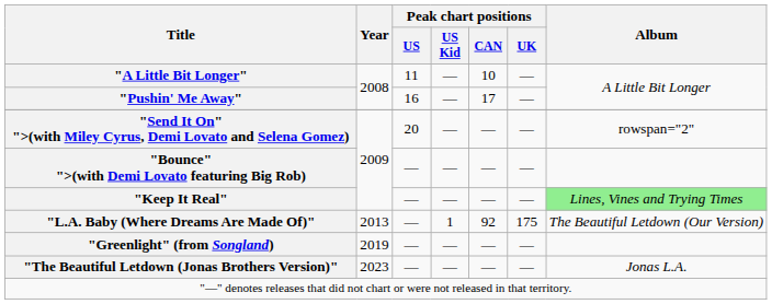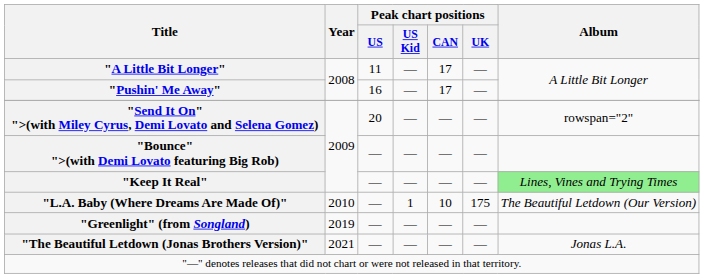"A Little Bit Longer" | Peak chart positions / CAN: 10 -> 17
"L.A. Baby (Where Dreams Are Made Of)" | Year: 2013 -> 2010
"L.A. Baby (Where Dreams Are Made Of)" | Peak chart positions / CAN: 92 -> 10
"The Beautiful Letdown (Jonas Brothers Version)" | Year: 2023 -> 2021
